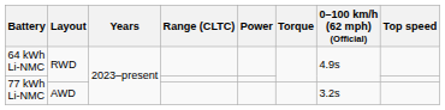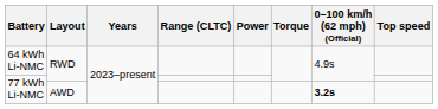77 kWh Li-NMC / AWD | 0–100 km/h (62 mph) (Official): normal -> bold
